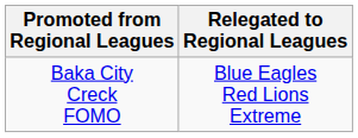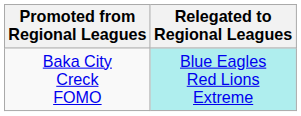Baka City Creck FOMO | Relegated to Regional Leagues: no background -> paleturquoise background
